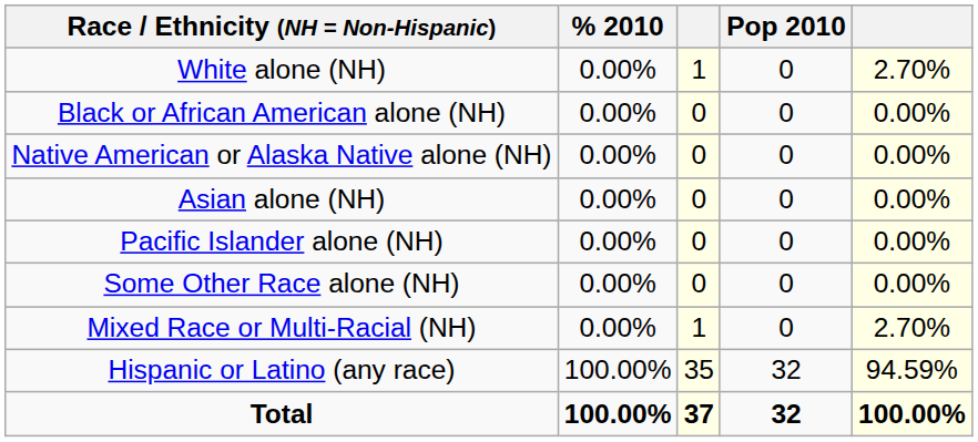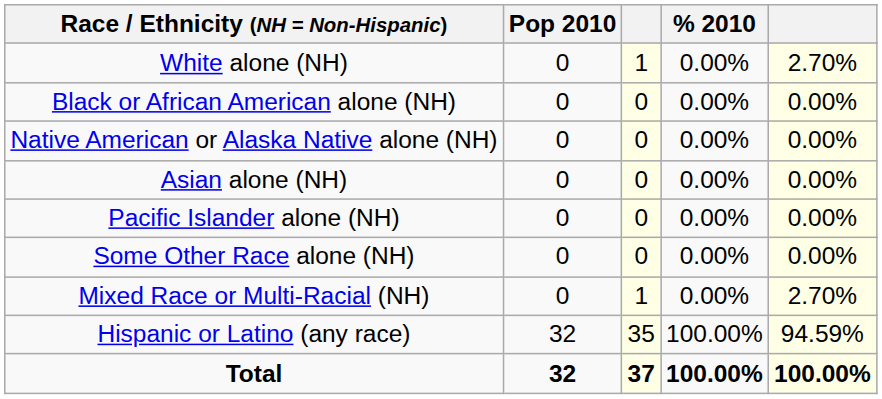columns swapped: Pop 2010 <-> % 2010
